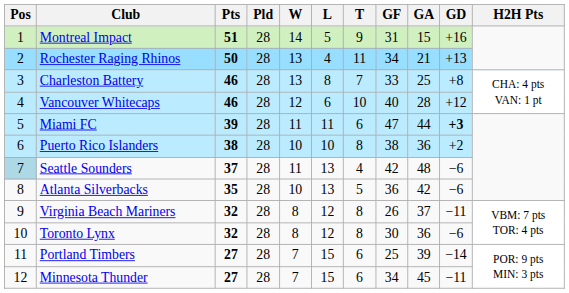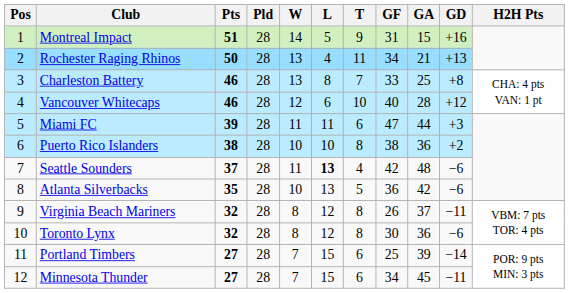Miami FC | GD: bold -> normal
Seattle Sounders | Pos: lightblue background -> no background
Seattle Sounders | L: normal -> bold
